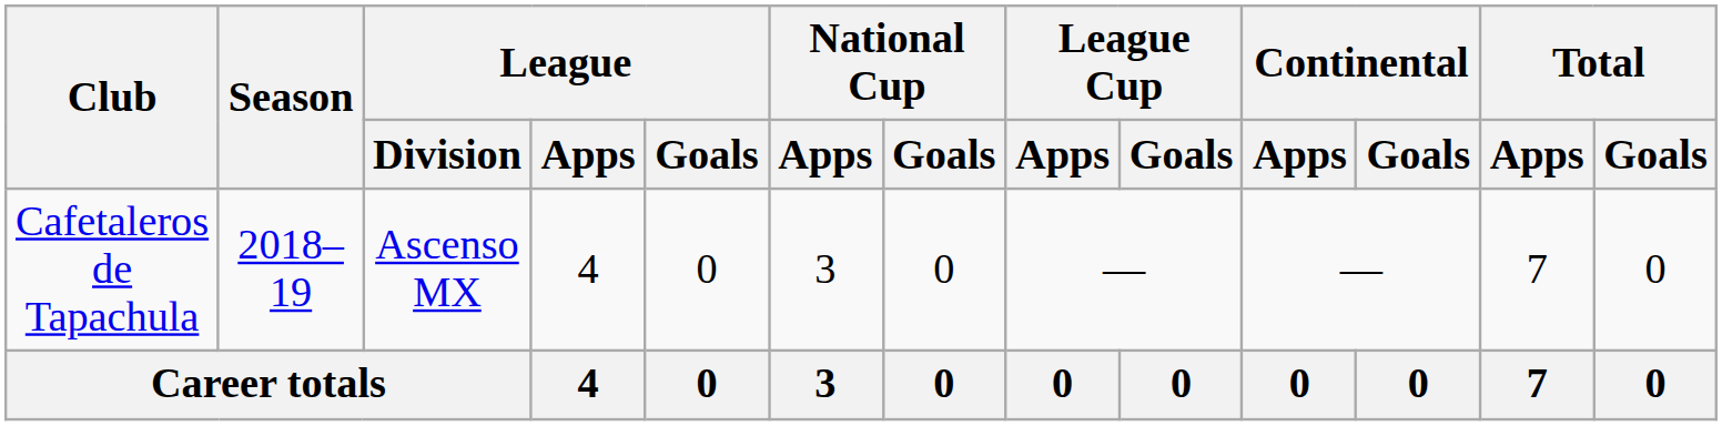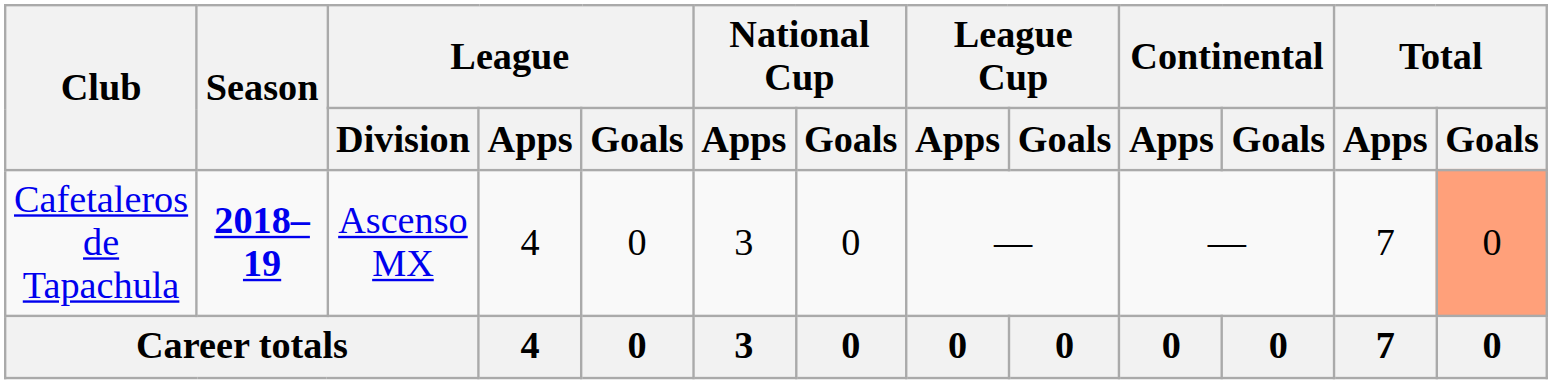Cafetaleros de Tapachula | Season: normal -> bold
Cafetaleros de Tapachula | Total / Goals: no background -> lightsalmon background
